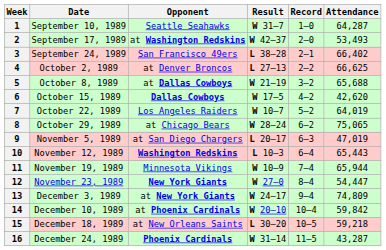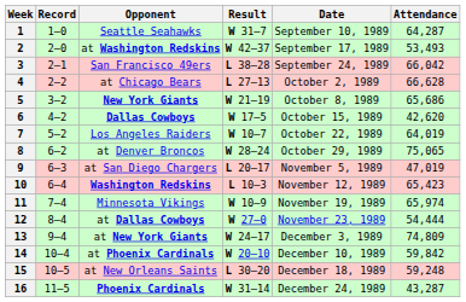columns swapped: Date <-> Record
3 | Attendance: 66,402 -> 66,042
4 | Opponent: at Denver Broncos -> at Chicago Bears
4 | Attendance: 66,625 -> 66,628
5 | Opponent: at Dallas Cowboys -> New York Giants
5 | Attendance: 65,688 -> 65,686
8 | Opponent: at Chicago Bears -> at Denver Broncos
10 | Attendance: 65,443 -> 65,423
11 | Attendance: 65,944 -> 65,974
12 | Opponent: New York Giants -> at Dallas Cowboys
12 | Attendance: 54,447 -> 54,444
15 | Attendance: 59,218 -> 59,248
